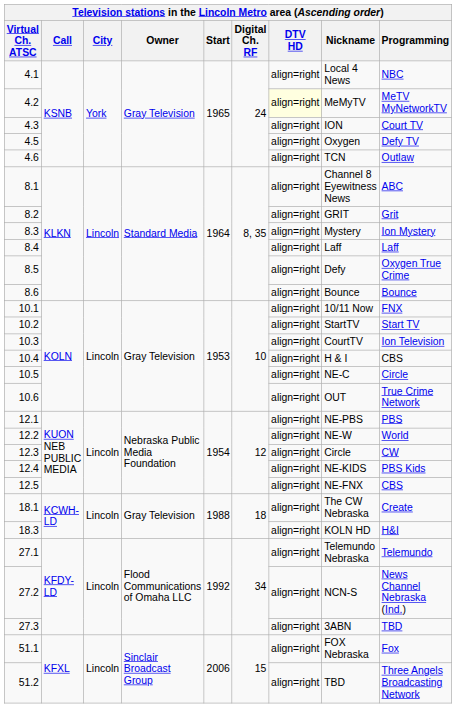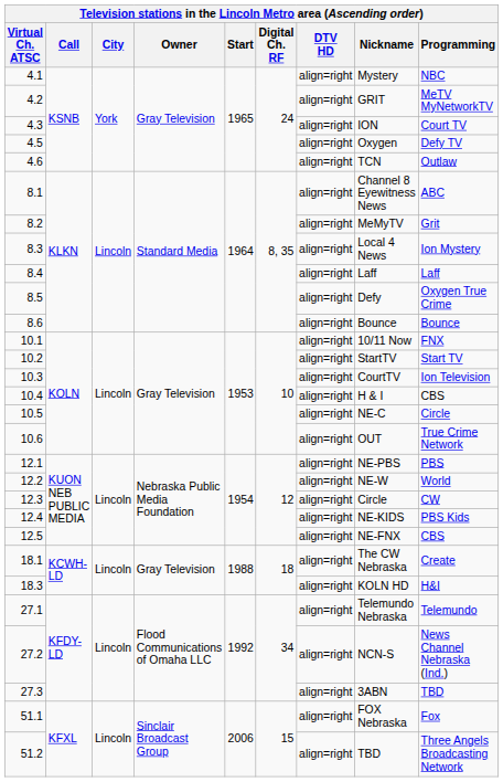4.1 | Nickname: Local 4 News -> Mystery
4.2 | DTV HD: lightyellow background -> no background
4.2 | Nickname: MeMyTV -> GRIT
8.2 | Nickname: GRIT -> MeMyTV
8.3 | Nickname: Mystery -> Local 4 News
